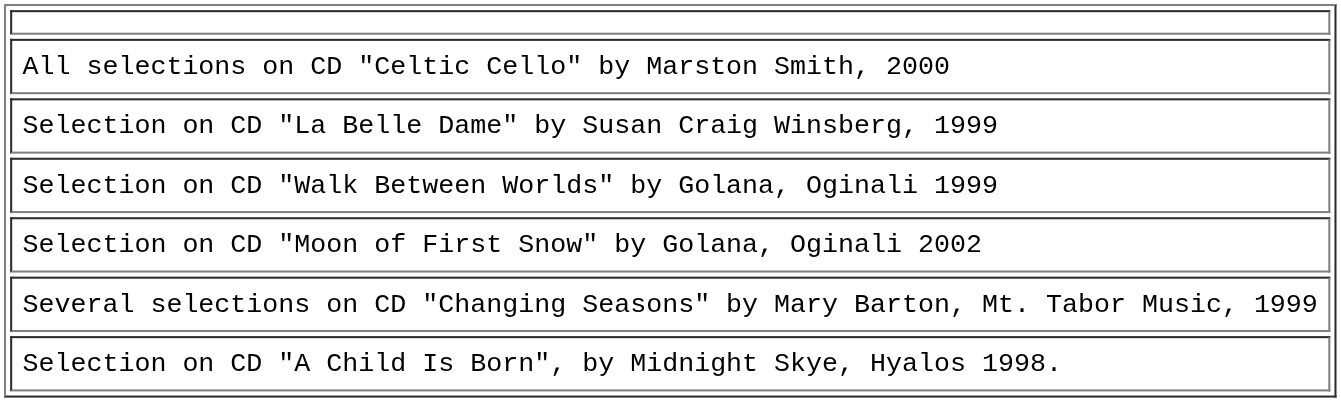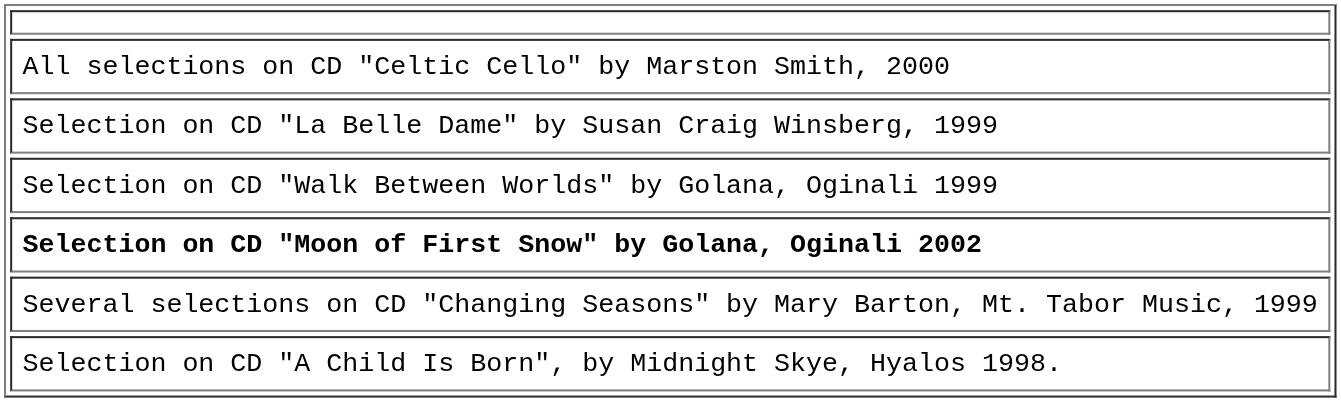row 5 | column 1: normal -> bold
